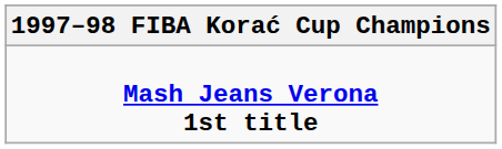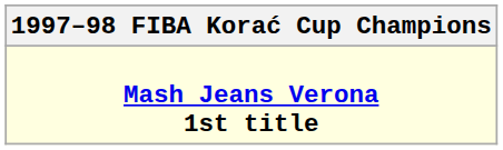row 2 | column 1: no background -> lightyellow background
